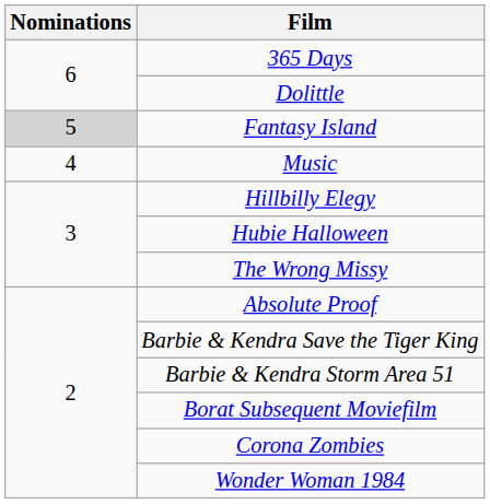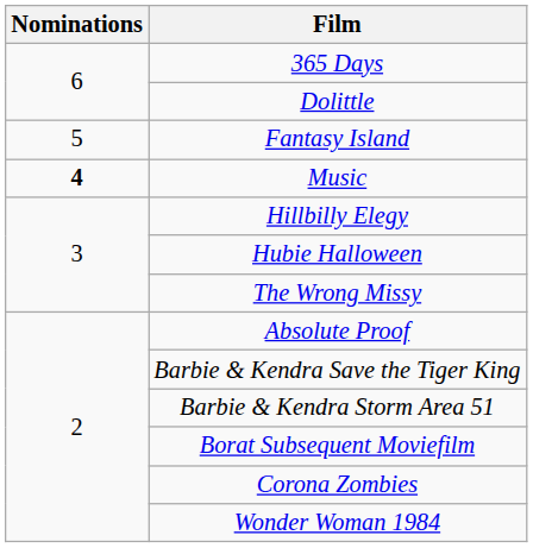Fantasy Island | Nominations: lightgrey background -> no background
Music | Nominations: normal -> bold
